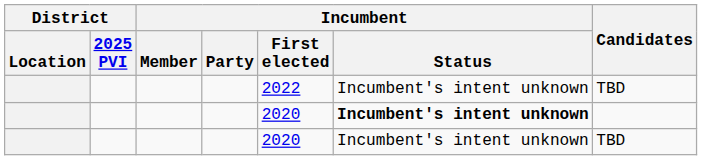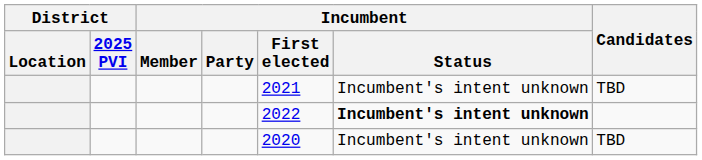row 3 | Incumbent / First elected: 2022 -> 2021
row 4 | Incumbent / First elected: 2020 -> 2022
